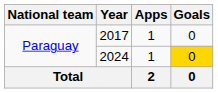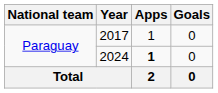2024 | Apps: normal -> bold
2024 | Goals: gold background -> no background
